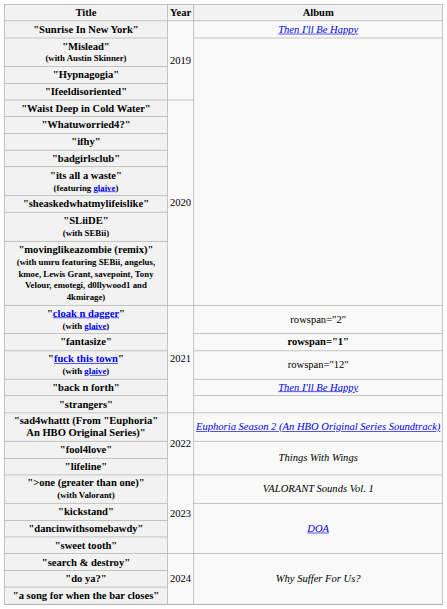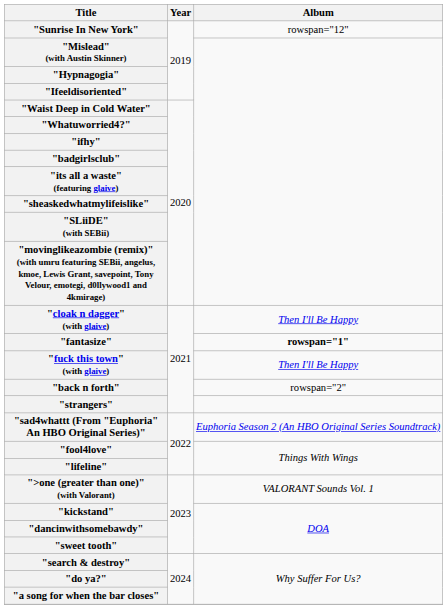"Sunrise In New York" | Album: Then I'll Be Happy -> rowspan="12"
"cloak n dagger" (with glaive) | Album: rowspan="2" -> Then I'll Be Happy
"fuck this town" (with glaive) | Album: rowspan="12" -> Then I'll Be Happy
"back n forth" | Album: Then I'll Be Happy -> rowspan="2"
